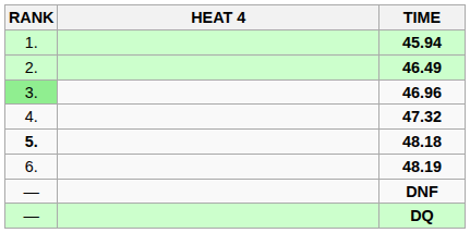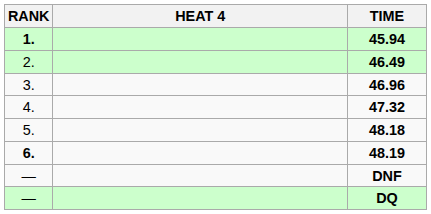45.94 | RANK: normal -> bold
46.96 | RANK: lightgreen background -> no background
48.18 | RANK: bold -> normal
48.19 | RANK: normal -> bold
